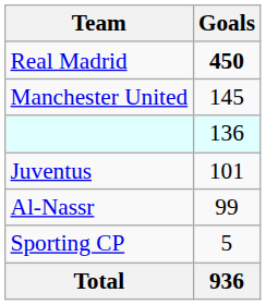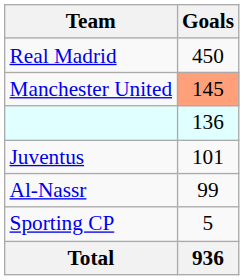Real Madrid | Goals: bold -> normal
Manchester United | Goals: no background -> lightsalmon background
